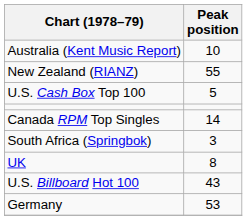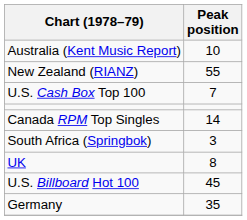row 4 | Peak position: 5 -> 7
row 9 | Peak position: 43 -> 45
row 10 | Peak position: 53 -> 35
